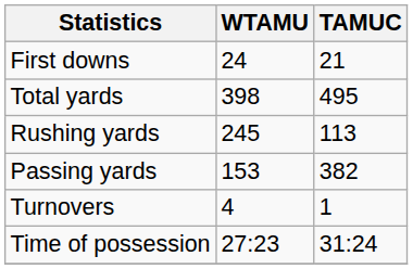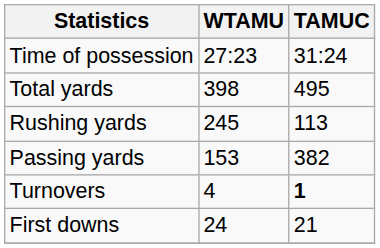rows swapped: First downs <-> Time of possession
Turnovers | TAMUC: normal -> bold
